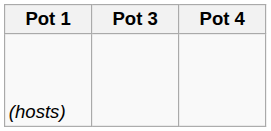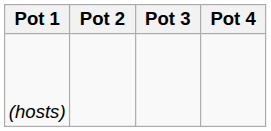+ column: Pot 2
